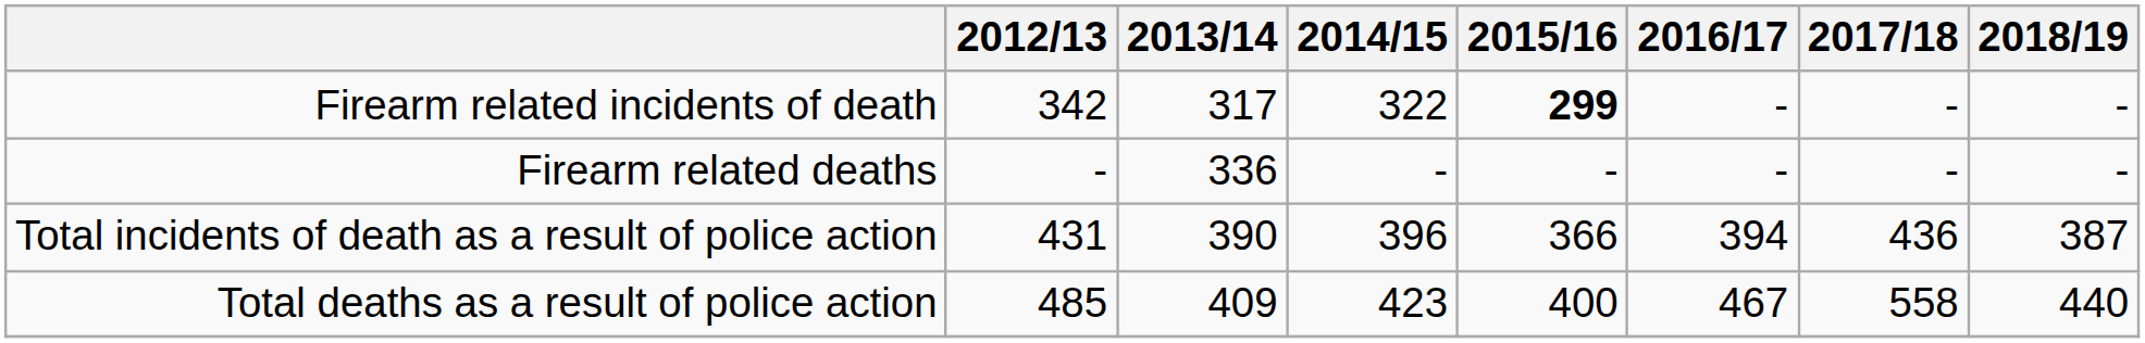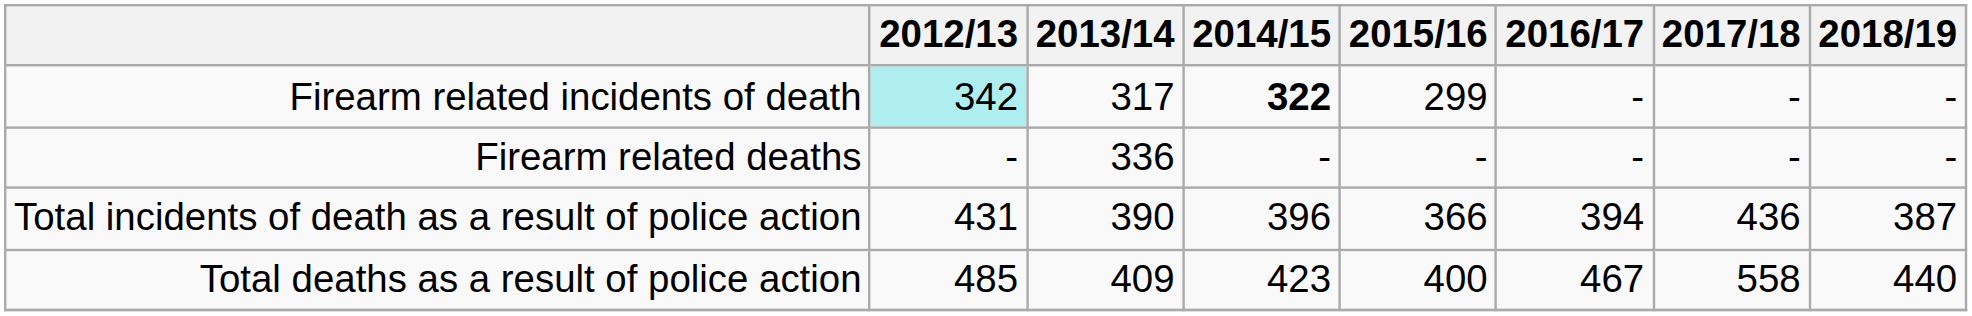Firearm related incidents of death | 2012/13: no background -> paleturquoise background
Firearm related incidents of death | 2014/15: normal -> bold
Firearm related incidents of death | 2015/16: bold -> normal
